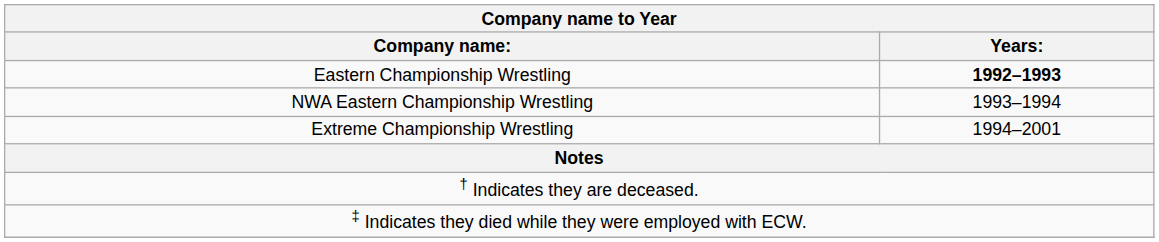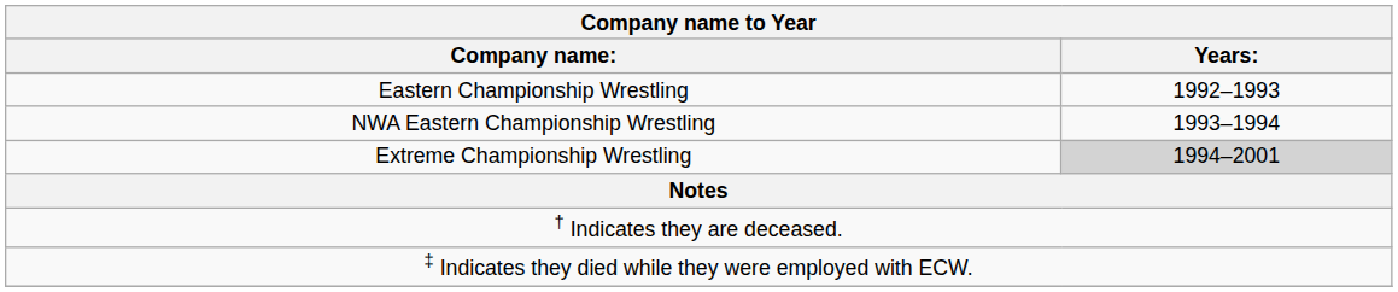Eastern Championship Wrestling | Years:: bold -> normal
Extreme Championship Wrestling | Years:: no background -> lightgrey background
